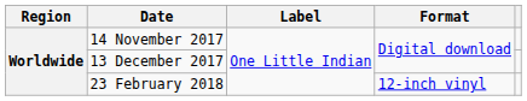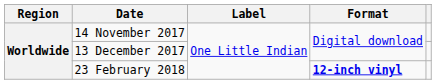23 February 2018 | Format: normal -> bold
